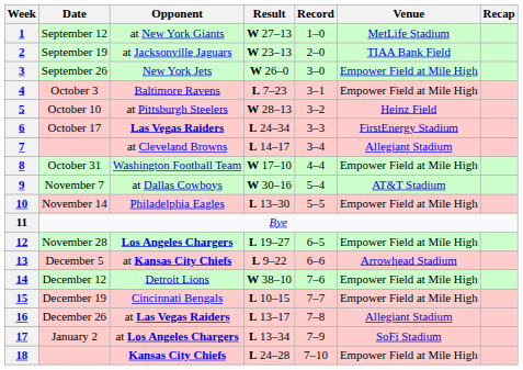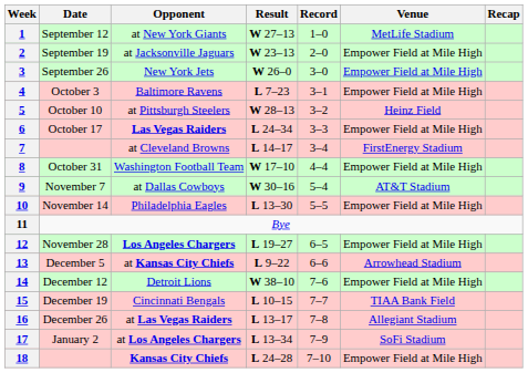2 | Venue: TIAA Bank Field -> Empower Field at Mile High
6 | Venue: FirstEnergy Stadium -> Empower Field at Mile High
7 | Venue: Allegiant Stadium -> FirstEnergy Stadium
15 | Venue: Empower Field at Mile High -> TIAA Bank Field
